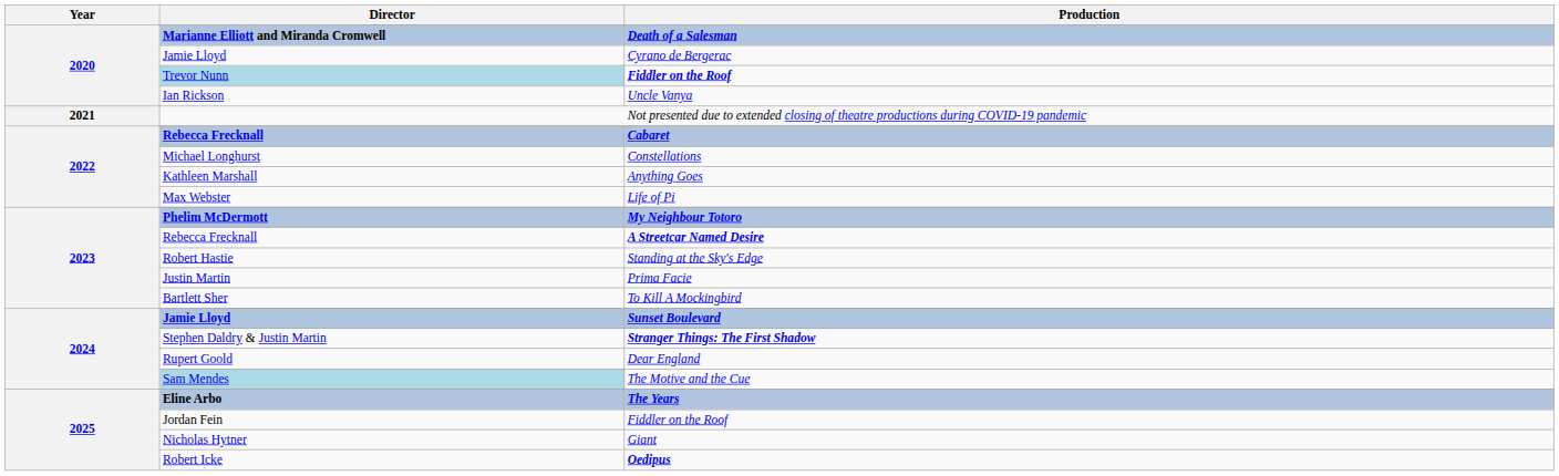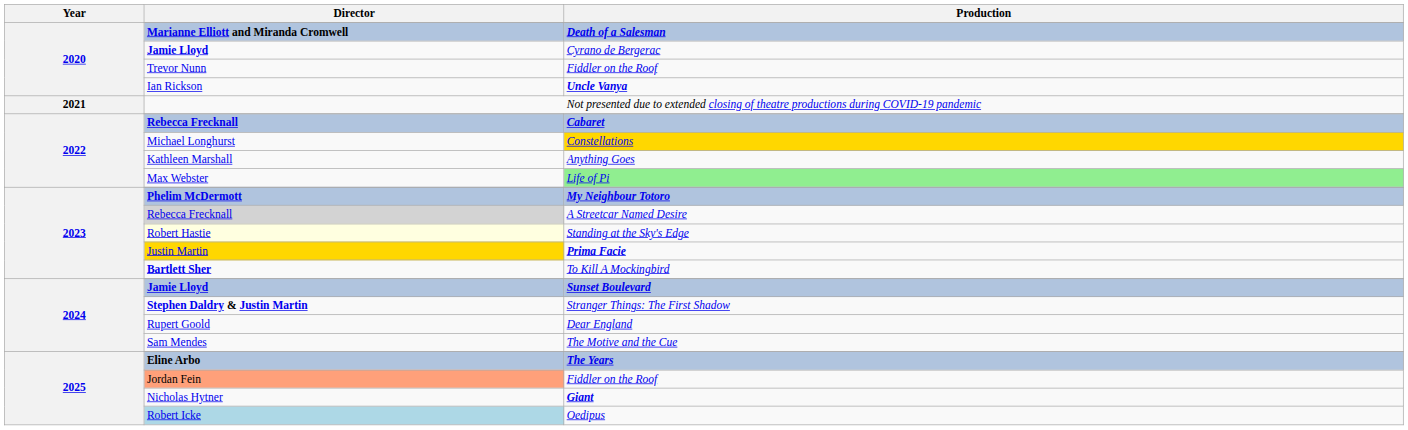Cyrano de Bergerac | Director: normal -> bold
Trevor Nunn / Fiddler on the Roof | Director: lightblue background -> no background
Trevor Nunn / Fiddler on the Roof | Production: bold -> normal
Uncle Vanya | Production: normal -> bold
Constellations | Production: no background -> gold background
Life of Pi | Production: no background -> lightgreen background
A Streetcar Named Desire | Director: no background -> lightgrey background
A Streetcar Named Desire | Production: bold -> normal
Standing at the Sky's Edge | Director: no background -> lightyellow background
Prima Facie | Director: no background -> gold background
Prima Facie | Production: normal -> bold
To Kill A Mockingbird | Director: normal -> bold
Stranger Things: The First Shadow | Director: normal -> bold
Stranger Things: The First Shadow | Production: bold -> normal
The Motive and the Cue | Director: lightblue background -> no background
Jordan Fein / Fiddler on the Roof | Director: no background -> lightsalmon background
Giant | Production: normal -> bold
Oedipus | Director: no background -> lightblue background
Oedipus | Production: bold -> normal
